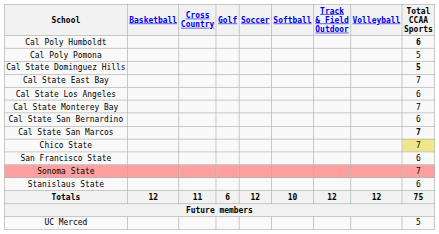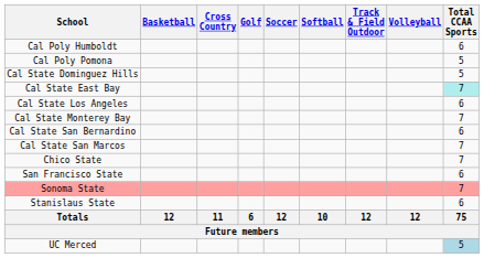Cal Poly Humboldt | Total CCAA Sports: bold -> normal
Cal State Dominguez Hills | Total CCAA Sports: bold -> normal
Cal State East Bay | Total CCAA Sports: no background -> paleturquoise background
Cal State San Marcos | Total CCAA Sports: bold -> normal
Chico State | Total CCAA Sports: khaki background -> no background
UC Merced | Total CCAA Sports: no background -> lightblue background
